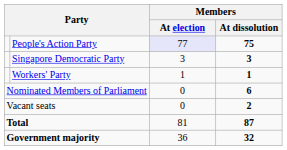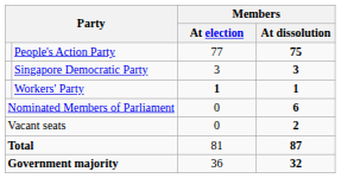People's Action Party | Members / At election: lavender background -> no background
Workers' Party | Members / At election: normal -> bold
